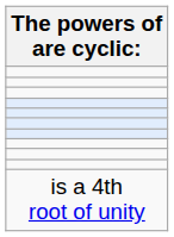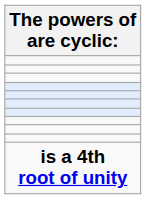row 12 | column 1: normal -> bold
